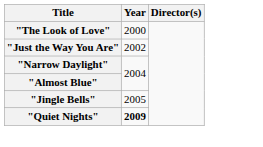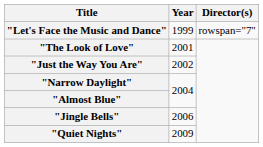+ row: "Let's Face the Music and Dance" | 1999 | rowspan="7"
"The Look of Love" | Year: 2000 -> 2001
"Jingle Bells" | Year: 2005 -> 2006
"Quiet Nights" | Year: bold -> normal
